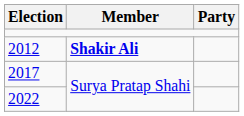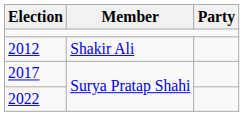2012 | Member: bold -> normal
